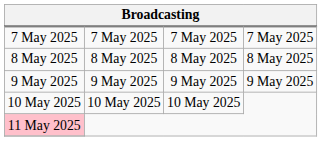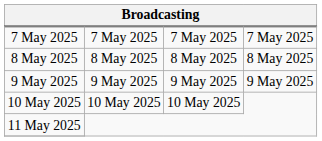11 May 2025 | column 1: pink background -> no background
